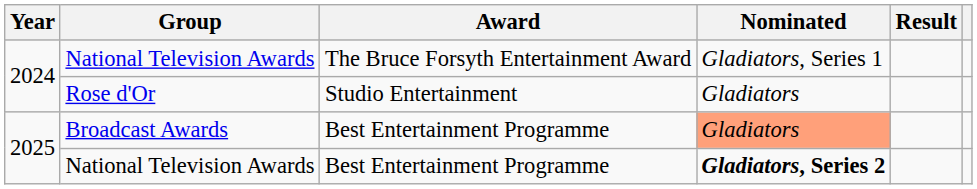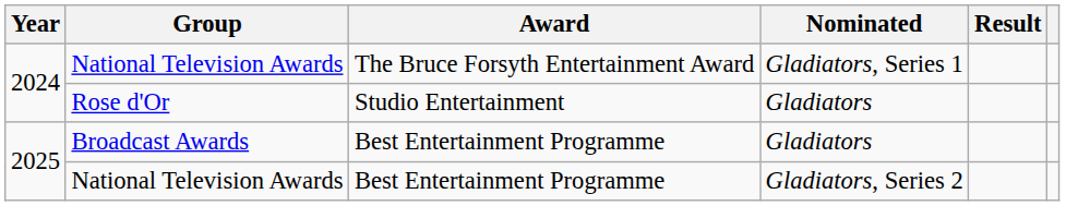Broadcast Awards | Nominated: lightsalmon background -> no background
National Television Awards / Best Entertainment Programme | Nominated: bold -> normal
